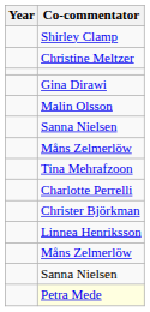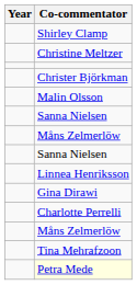row 5 | Co-commentator: Gina Dirawi -> Christer Björkman
row 9 | Co-commentator: Tina Mehrafzoon -> Sanna Nielsen
row 10 | Co-commentator: Charlotte Perrelli -> Linnea Henriksson
row 11 | Co-commentator: Christer Björkman -> Gina Dirawi
row 12 | Co-commentator: Linnea Henriksson -> Charlotte Perrelli
row 14 | Co-commentator: Sanna Nielsen -> Tina Mehrafzoon
